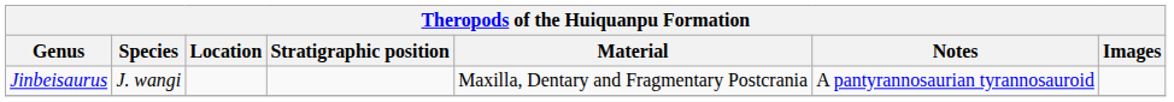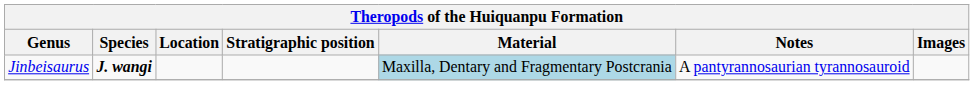Jinbeisaurus | Species: normal -> bold
Jinbeisaurus | Material: no background -> lightblue background
